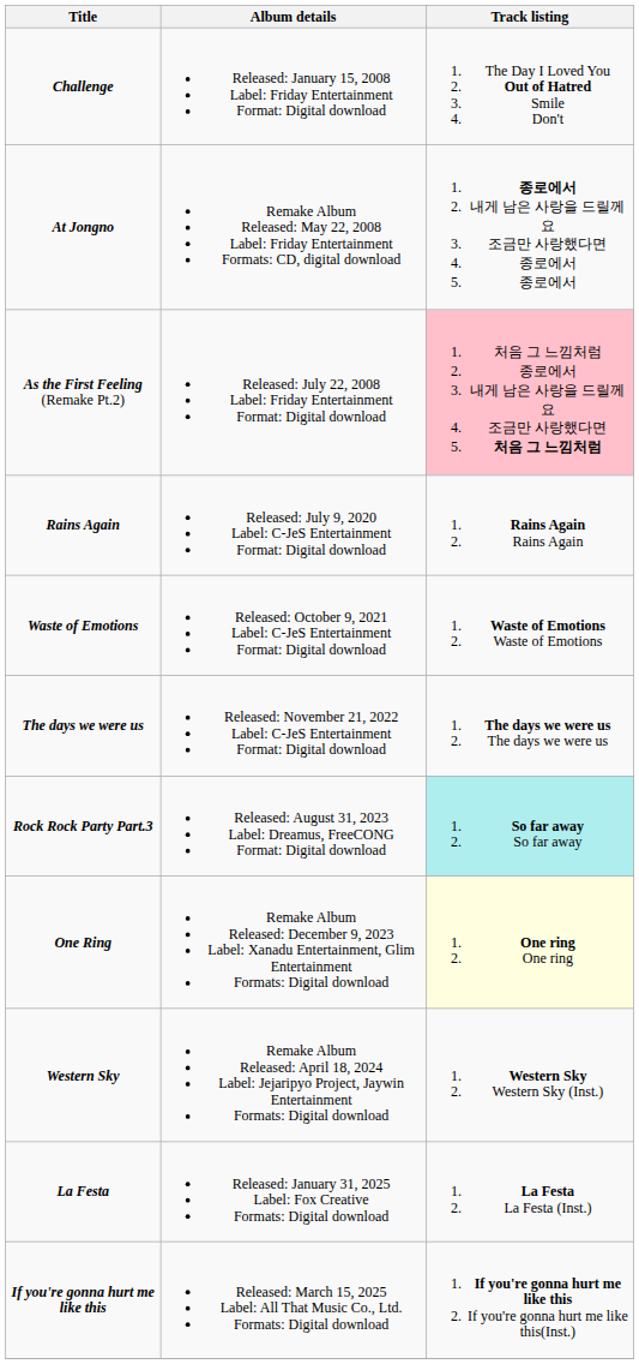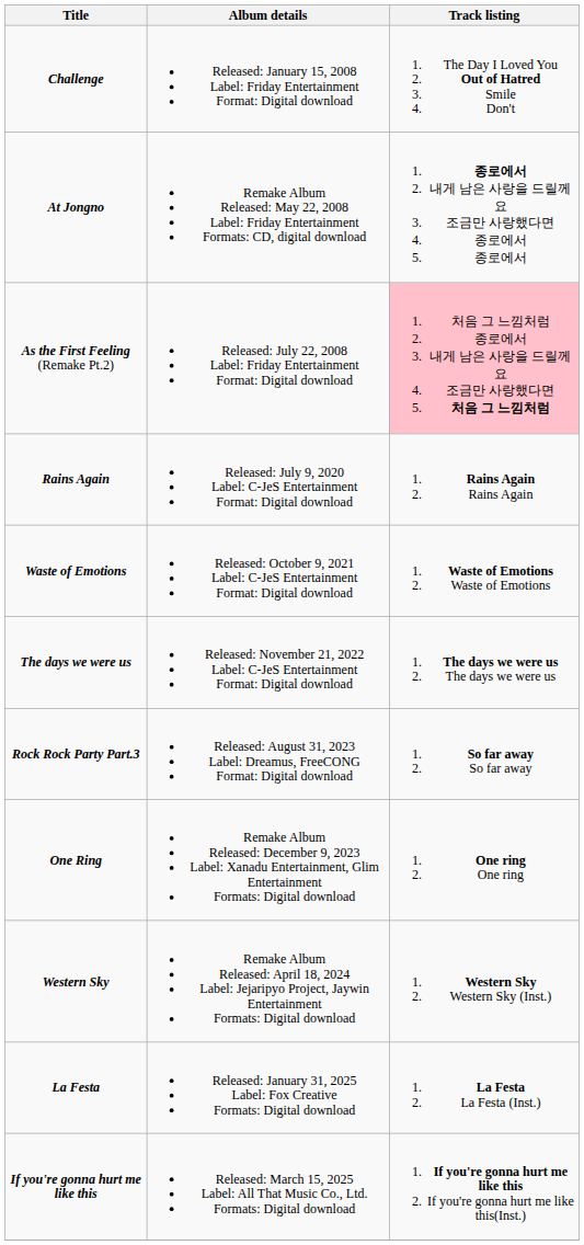Rock Rock Party Part.3 | Track listing: paleturquoise background -> no background
One Ring | Track listing: lightyellow background -> no background
